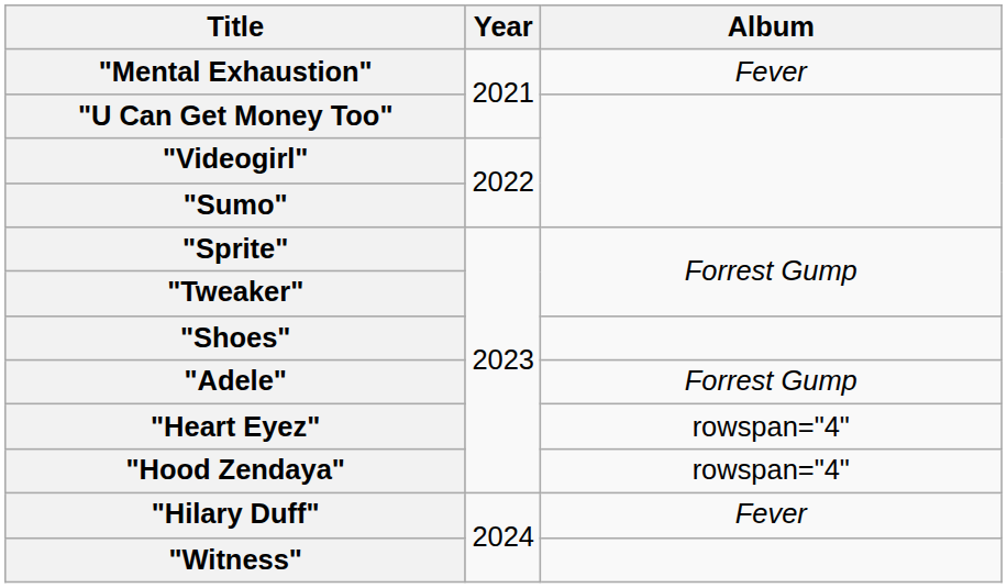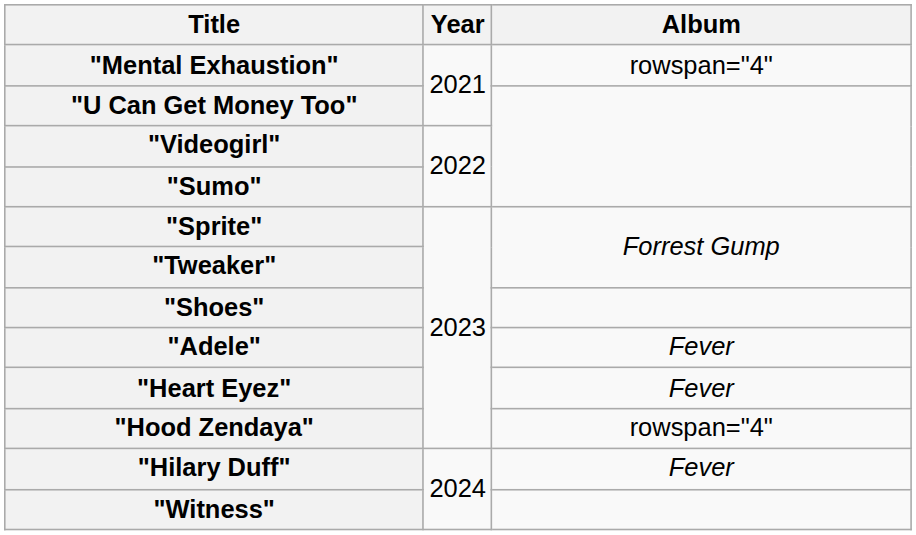"Mental Exhaustion" | Album: Fever -> rowspan="4"
"Adele" | Album: Forrest Gump -> Fever
"Heart Eyez" | Album: rowspan="4" -> Fever
